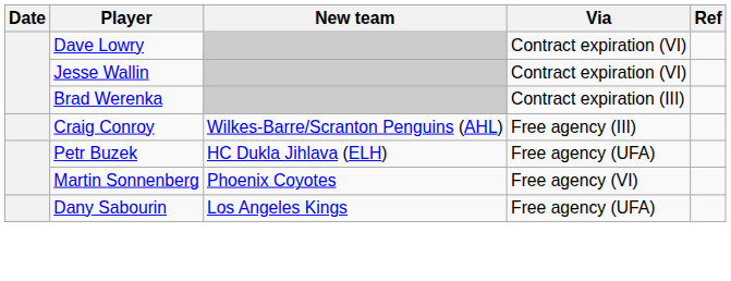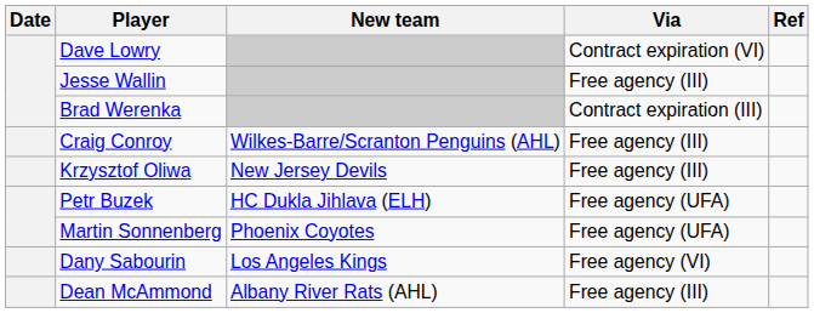Jesse Wallin | Via: Contract expiration (VI) -> Free agency (III)
+ row: Krzysztof Oliwa | New Jersey Devils | Free agency (III)
Martin Sonnenberg | Via: Free agency (VI) -> Free agency (UFA)
Dany Sabourin | Via: Free agency (UFA) -> Free agency (VI)
+ row: Dean McAmmond | Albany River Rats (AHL) | Free agency (III)
